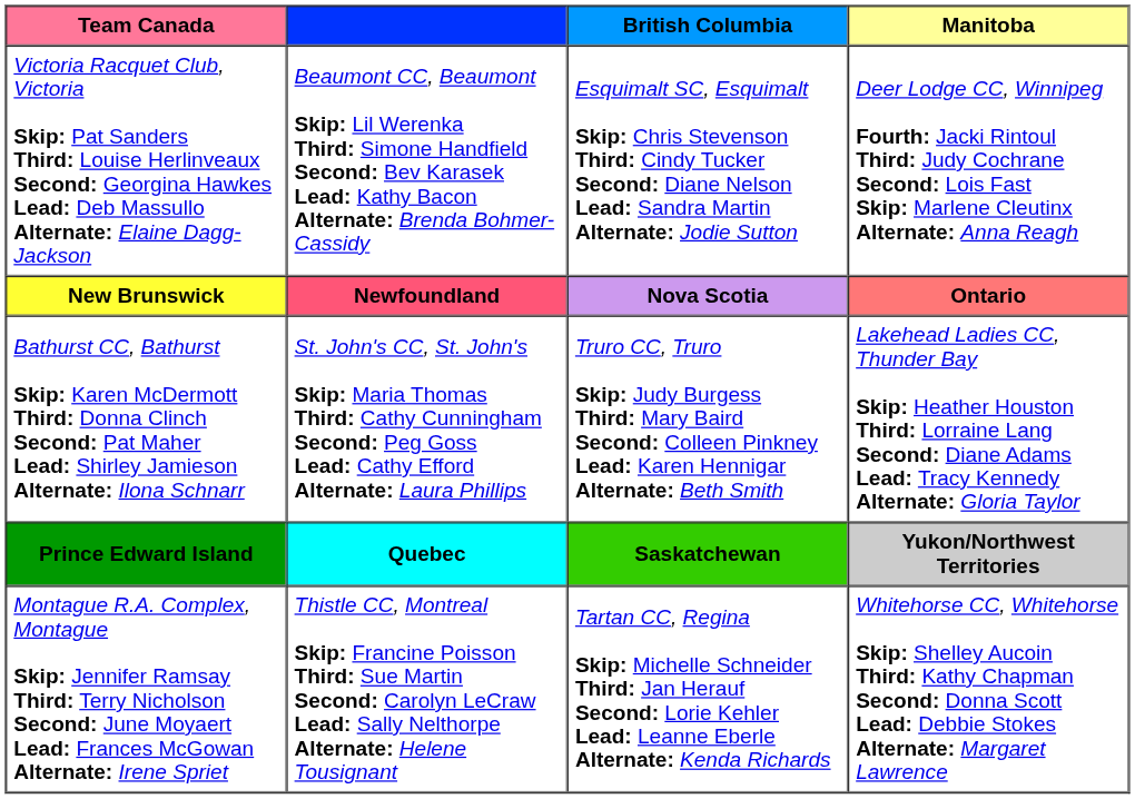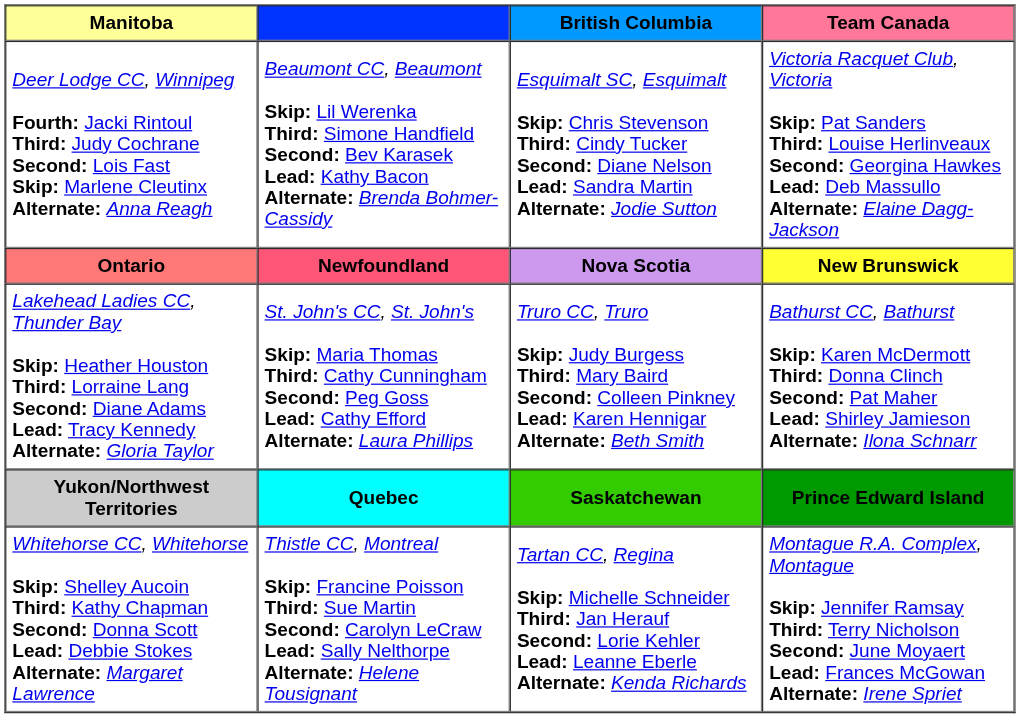columns swapped: Team Canada <-> Manitoba
